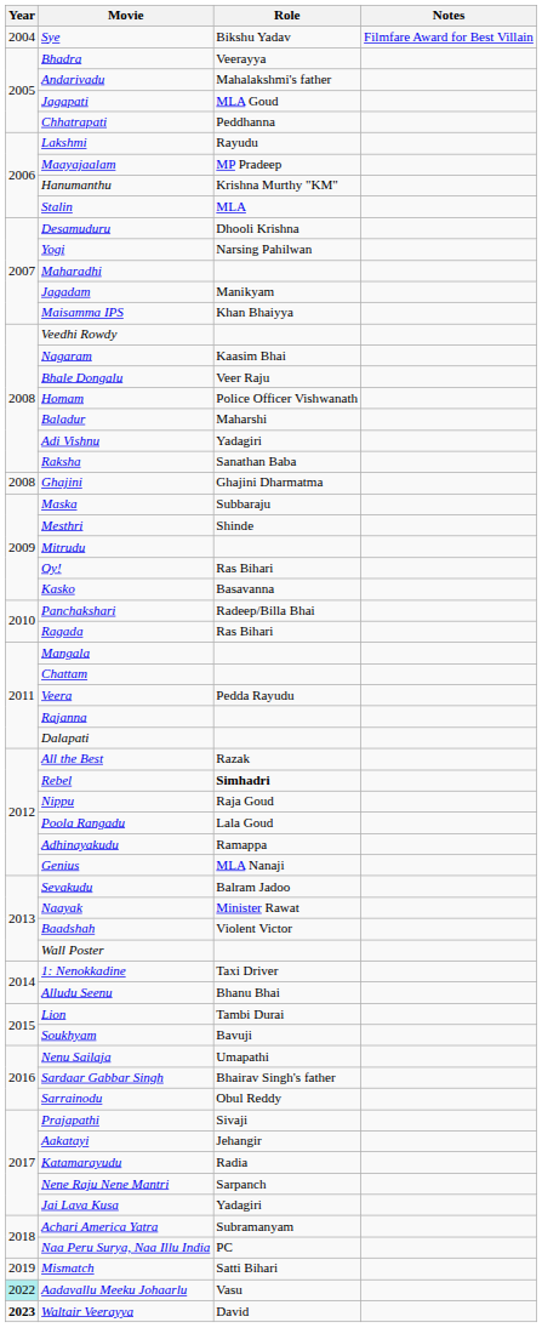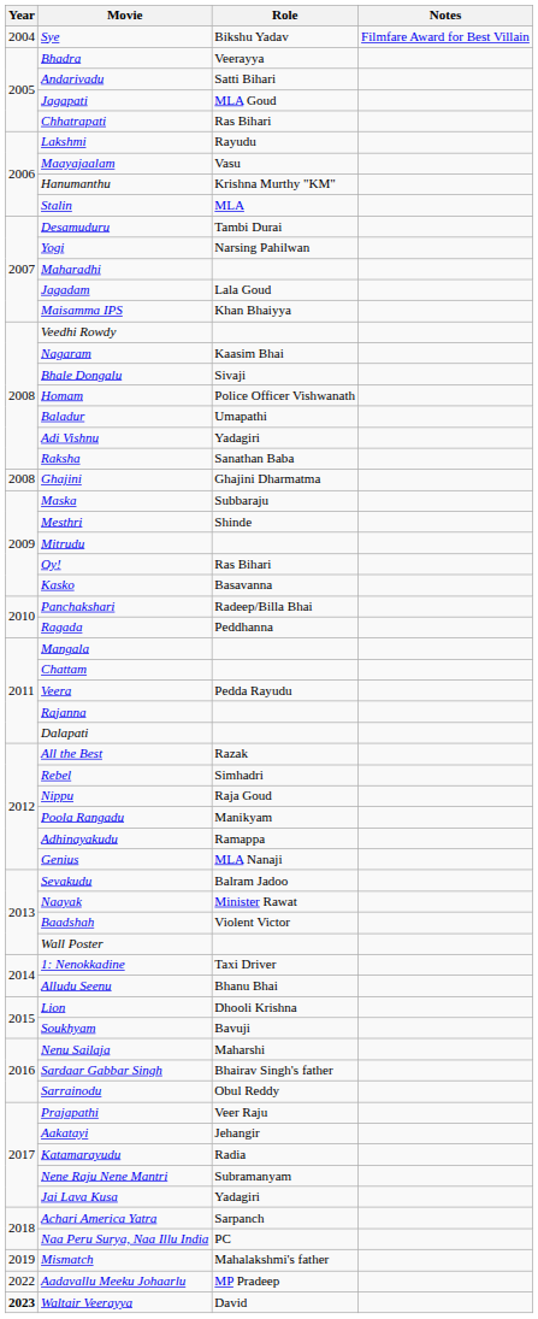Andarivadu | Role: Mahalakshmi's father -> Satti Bihari
Chhatrapati | Role: Peddhanna -> Ras Bihari
Maayajaalam | Role: MP Pradeep -> Vasu
Desamuduru | Role: Dhooli Krishna -> Tambi Durai
Jagadam | Role: Manikyam -> Lala Goud
Bhale Dongalu | Role: Veer Raju -> Sivaji
Baladur | Role: Maharshi -> Umapathi
Ragada | Role: Ras Bihari -> Peddhanna
Rebel | Role: bold -> normal
Poola Rangadu | Role: Lala Goud -> Manikyam
Lion | Role: Tambi Durai -> Dhooli Krishna
Nenu Sailaja | Role: Umapathi -> Maharshi
Prajapathi | Role: Sivaji -> Veer Raju
Nene Raju Nene Mantri | Role: Sarpanch -> Subramanyam
Achari America Yatra | Role: Subramanyam -> Sarpanch
Mismatch | Role: Satti Bihari -> Mahalakshmi's father
Aadavallu Meeku Johaarlu | Year: paleturquoise background -> no background
Aadavallu Meeku Johaarlu | Role: Vasu -> MP Pradeep
